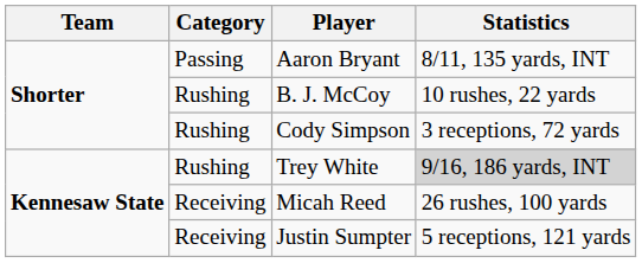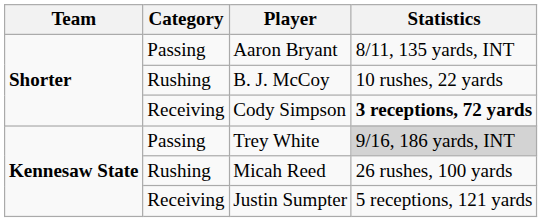Cody Simpson | Category: Rushing -> Receiving
Cody Simpson | Statistics: normal -> bold
Trey White | Category: Rushing -> Passing
Micah Reed | Category: Receiving -> Rushing
